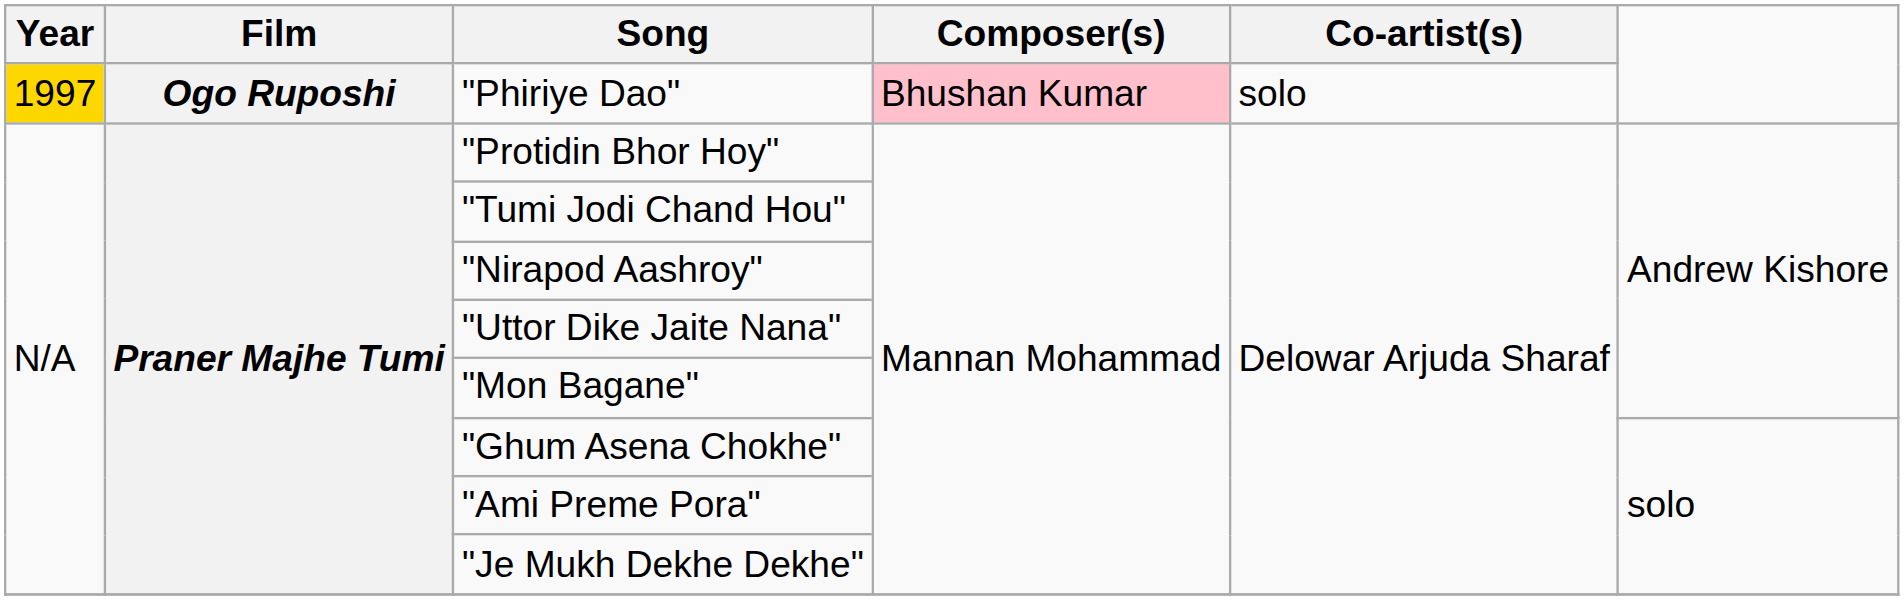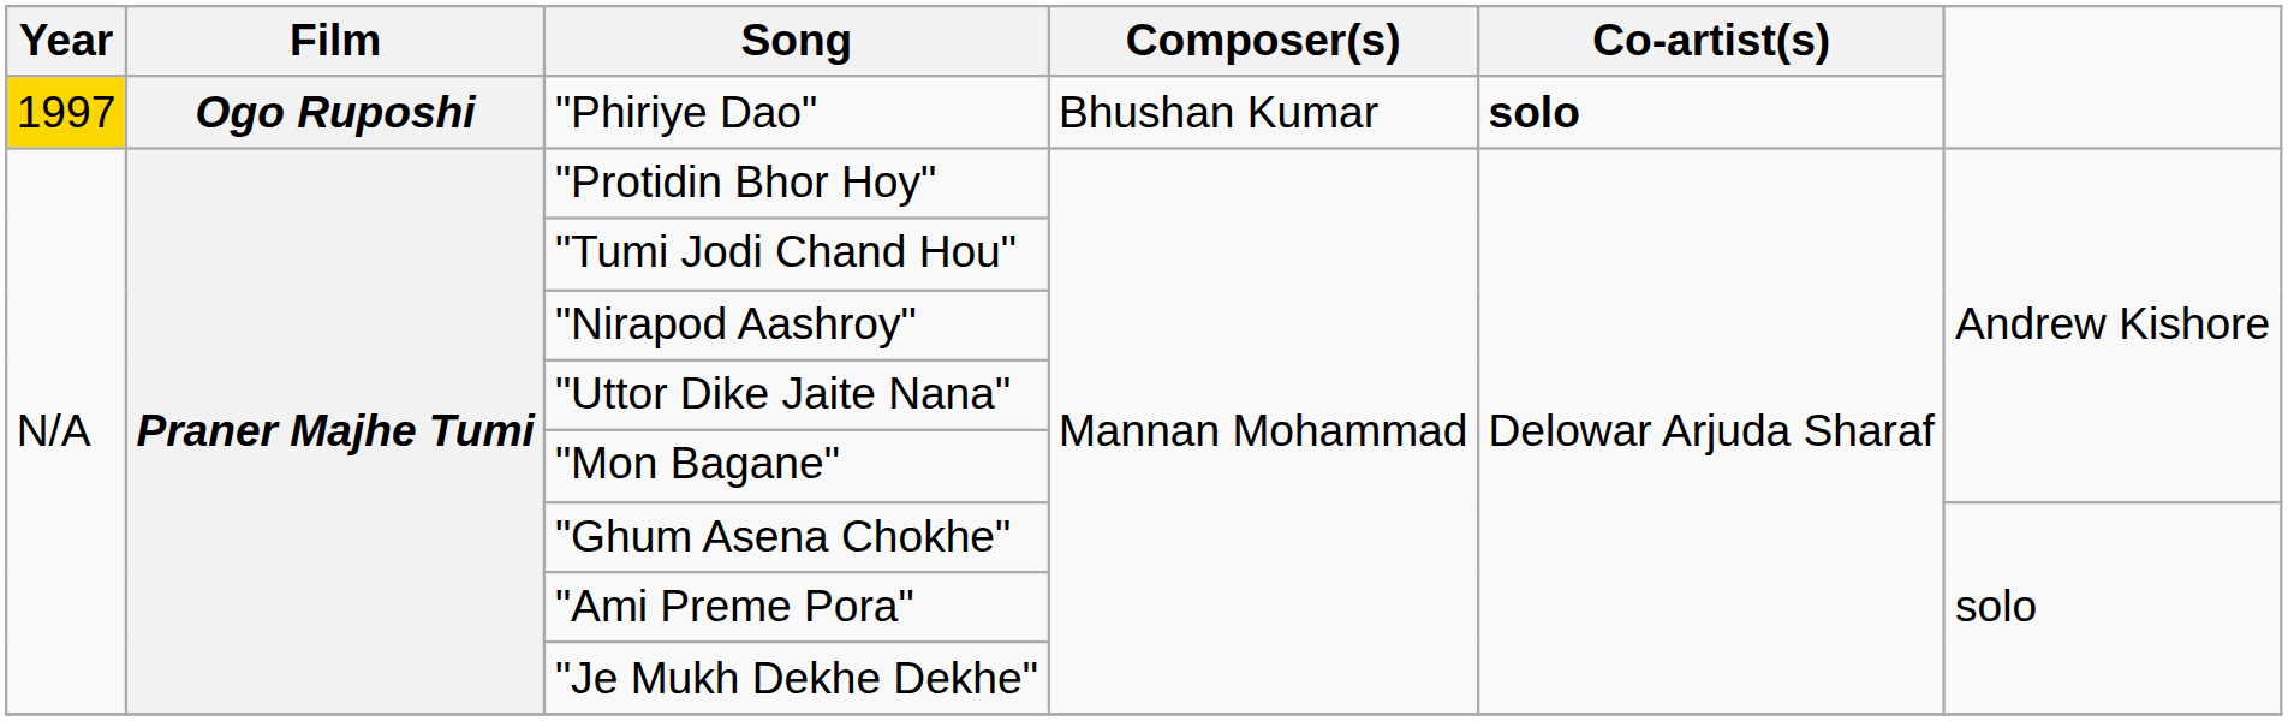"Phiriye Dao" | Composer(s): pink background -> no background
"Phiriye Dao" | Co-artist(s): normal -> bold
